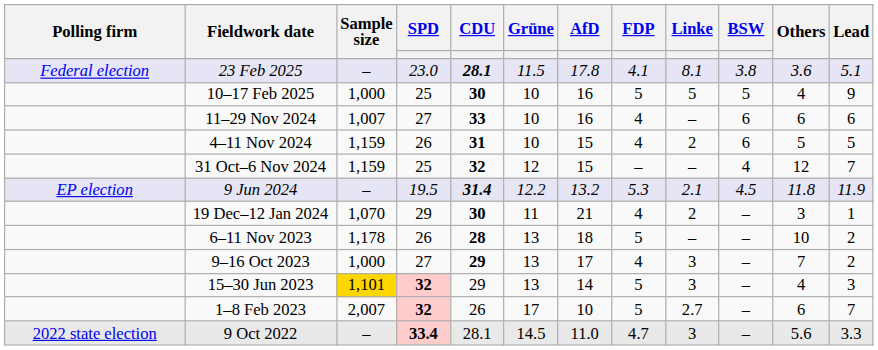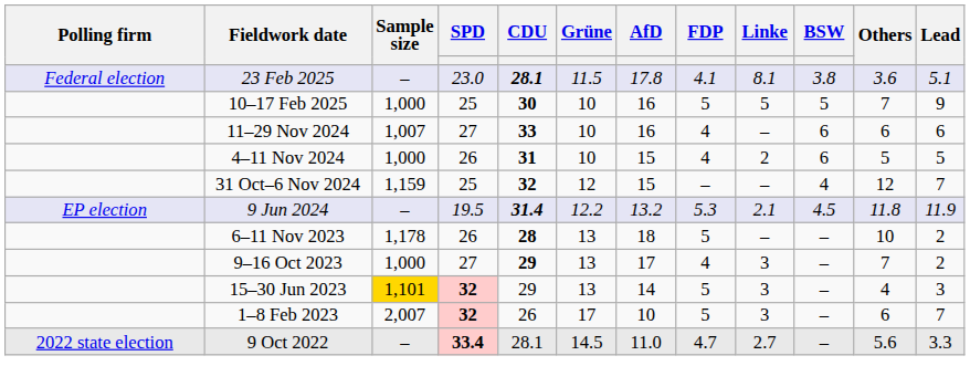10–17 Feb 2025 | Others: 4 -> 7
4–11 Nov 2024 | Sample size: 1,159 -> 1,000
- row: 19 Dec–12 Jan 2024 | 1,070 | 29 | 30 | 11 | 21 | 4 | 2 | – | 3 | 1
1–8 Feb 2023 | Linke: 2.7 -> 3
9 Oct 2022 | Linke: 3 -> 2.7
